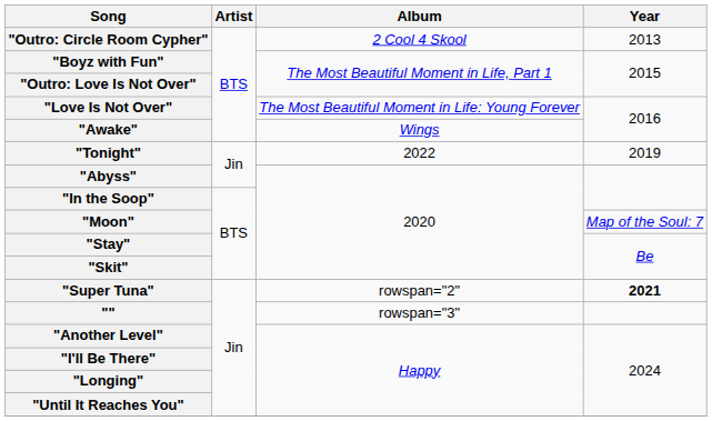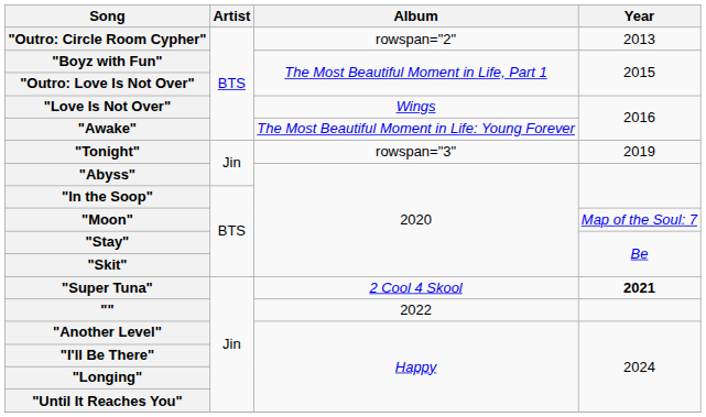"Outro: Circle Room Cypher" | Album: 2 Cool 4 Skool -> rowspan="2"
"Love Is Not Over" | Album: The Most Beautiful Moment in Life: Young Forever -> Wings
"Awake" | Album: Wings -> The Most Beautiful Moment in Life: Young Forever
"Tonight" | Album: 2022 -> rowspan="3"
"Super Tuna" | Album: rowspan="2" -> 2 Cool 4 Skool
"" | Album: rowspan="3" -> 2022
